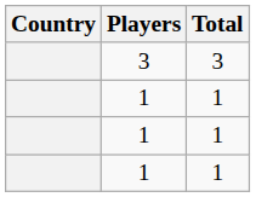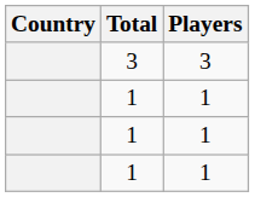columns swapped: Players <-> Total
